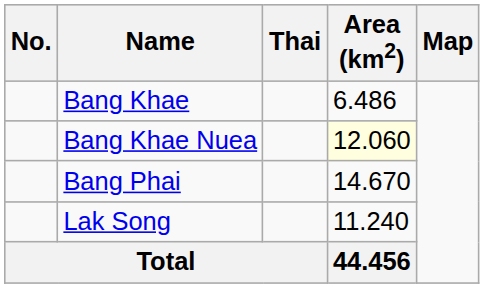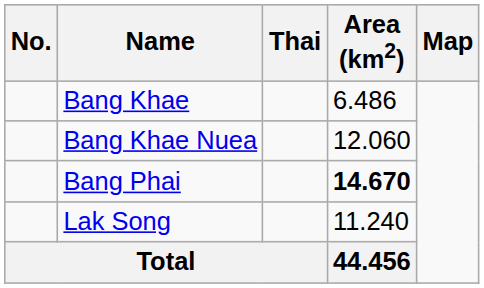Bang Khae Nuea | Area (km2): lightyellow background -> no background
Bang Phai | Area (km2): normal -> bold
